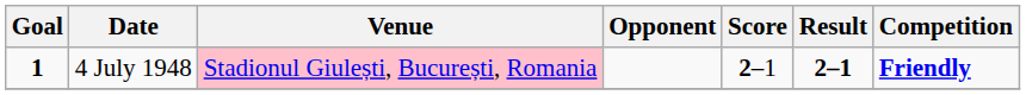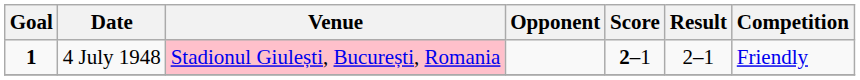4 July 1948 | Result: bold -> normal
4 July 1948 | Competition: bold -> normal
